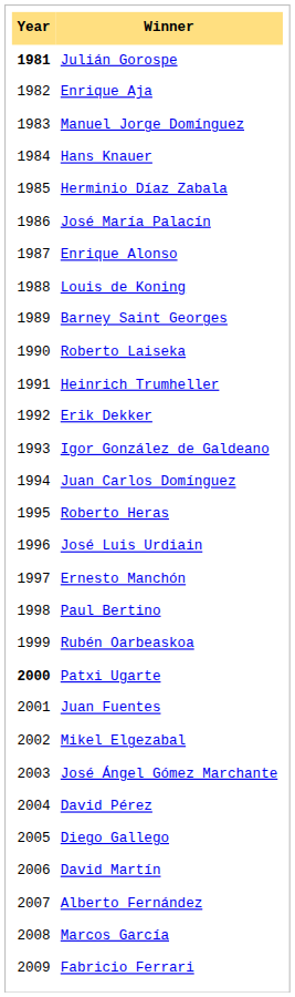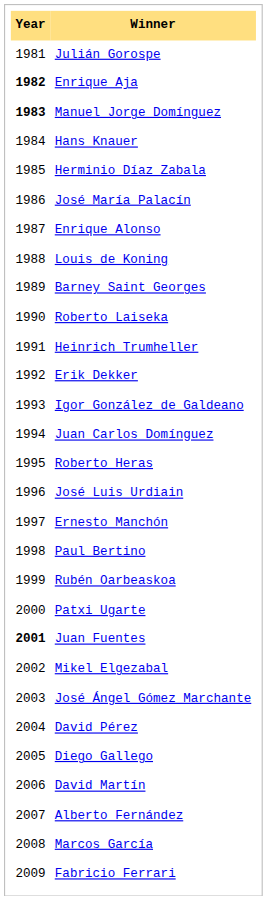Julián Gorospe | Year: bold -> normal
Enrique Aja | Year: normal -> bold
Manuel Jorge Domínguez | Year: normal -> bold
Patxi Ugarte | Year: bold -> normal
Juan Fuentes | Year: normal -> bold
